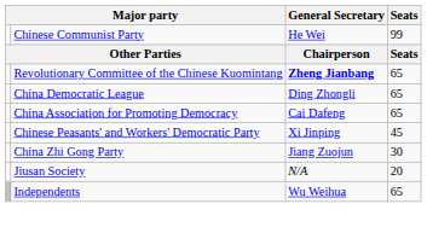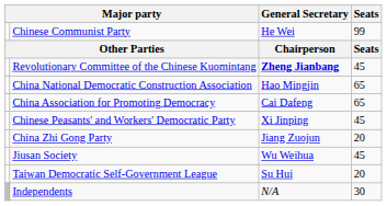Revolutionary Committee of the Chinese Kuomintang | Seats: 65 -> 45
- row: China Democratic League | Ding Zhongli | 65
+ row: China National Democratic Construction Association | Hao Mingjin | 65
China Zhi Gong Party | Seats: 30 -> 20
Jiusan Society | General Secretary: N/A -> Wu Weihua
Jiusan Society | Seats: 20 -> 45
+ row: Taiwan Democratic Self-Government League | Su Hui | 20
Independents | General Secretary: Wu Weihua -> N/A
Independents | Seats: 65 -> 30
